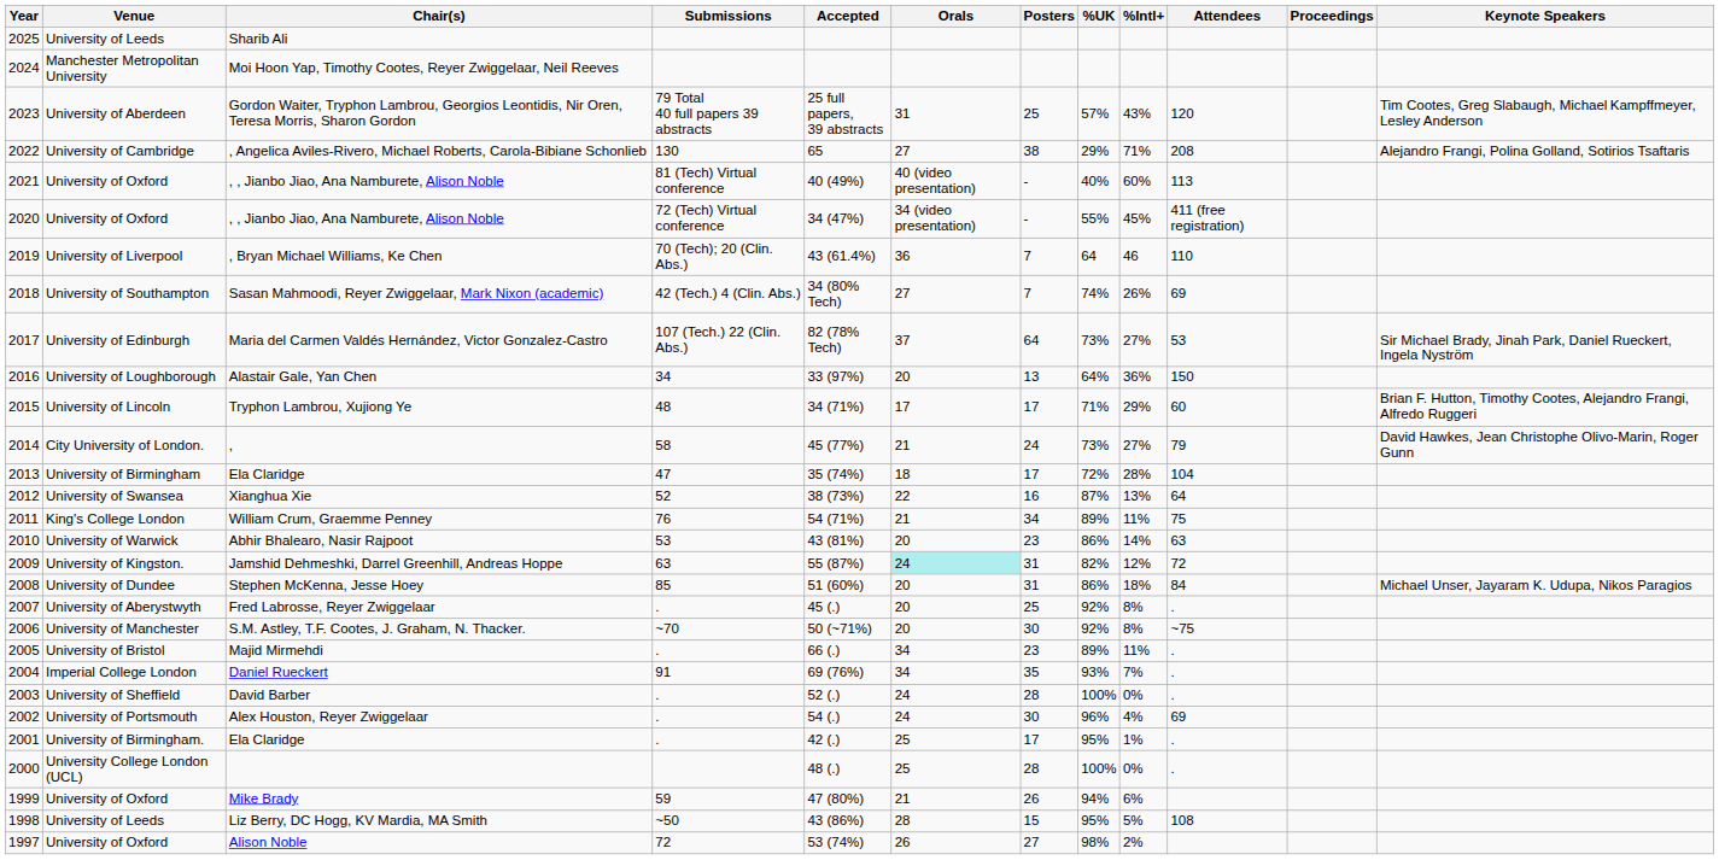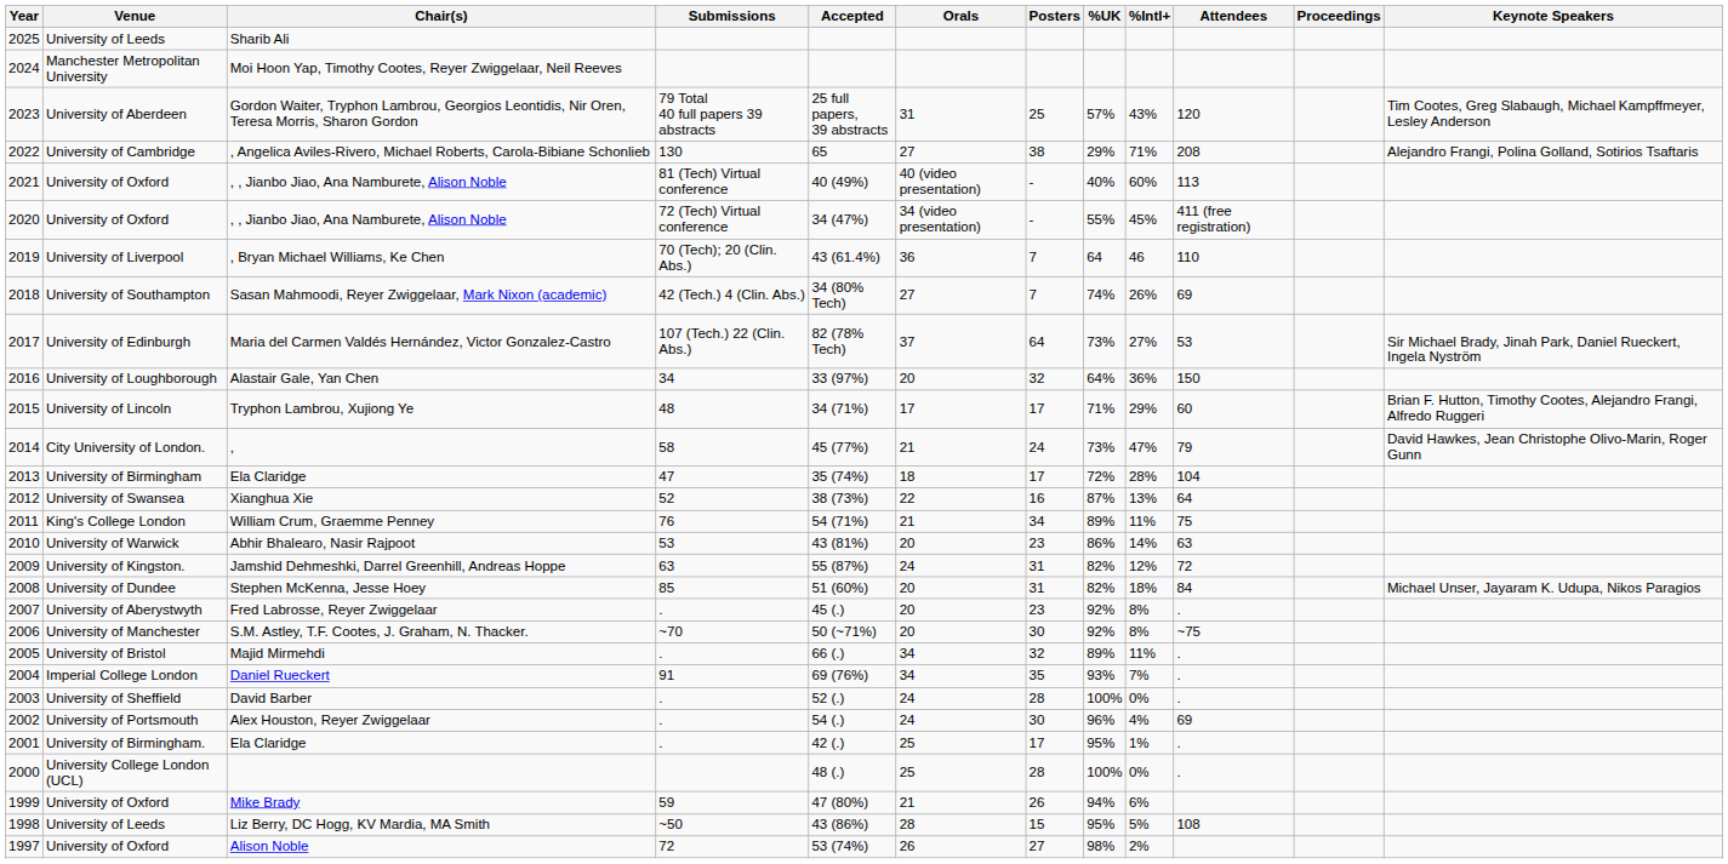Alastair Gale, Yan Chen | Posters: 13 -> 32
, | %Intl+: 27% -> 47%
Jamshid Dehmeshki, Darrel Greenhill, Andreas Hoppe | Orals: paleturquoise background -> no background
Stephen McKenna, Jesse Hoey | %UK: 86% -> 82%
Fred Labrosse, Reyer Zwiggelaar | Posters: 25 -> 23
Majid Mirmehdi | Posters: 23 -> 32
